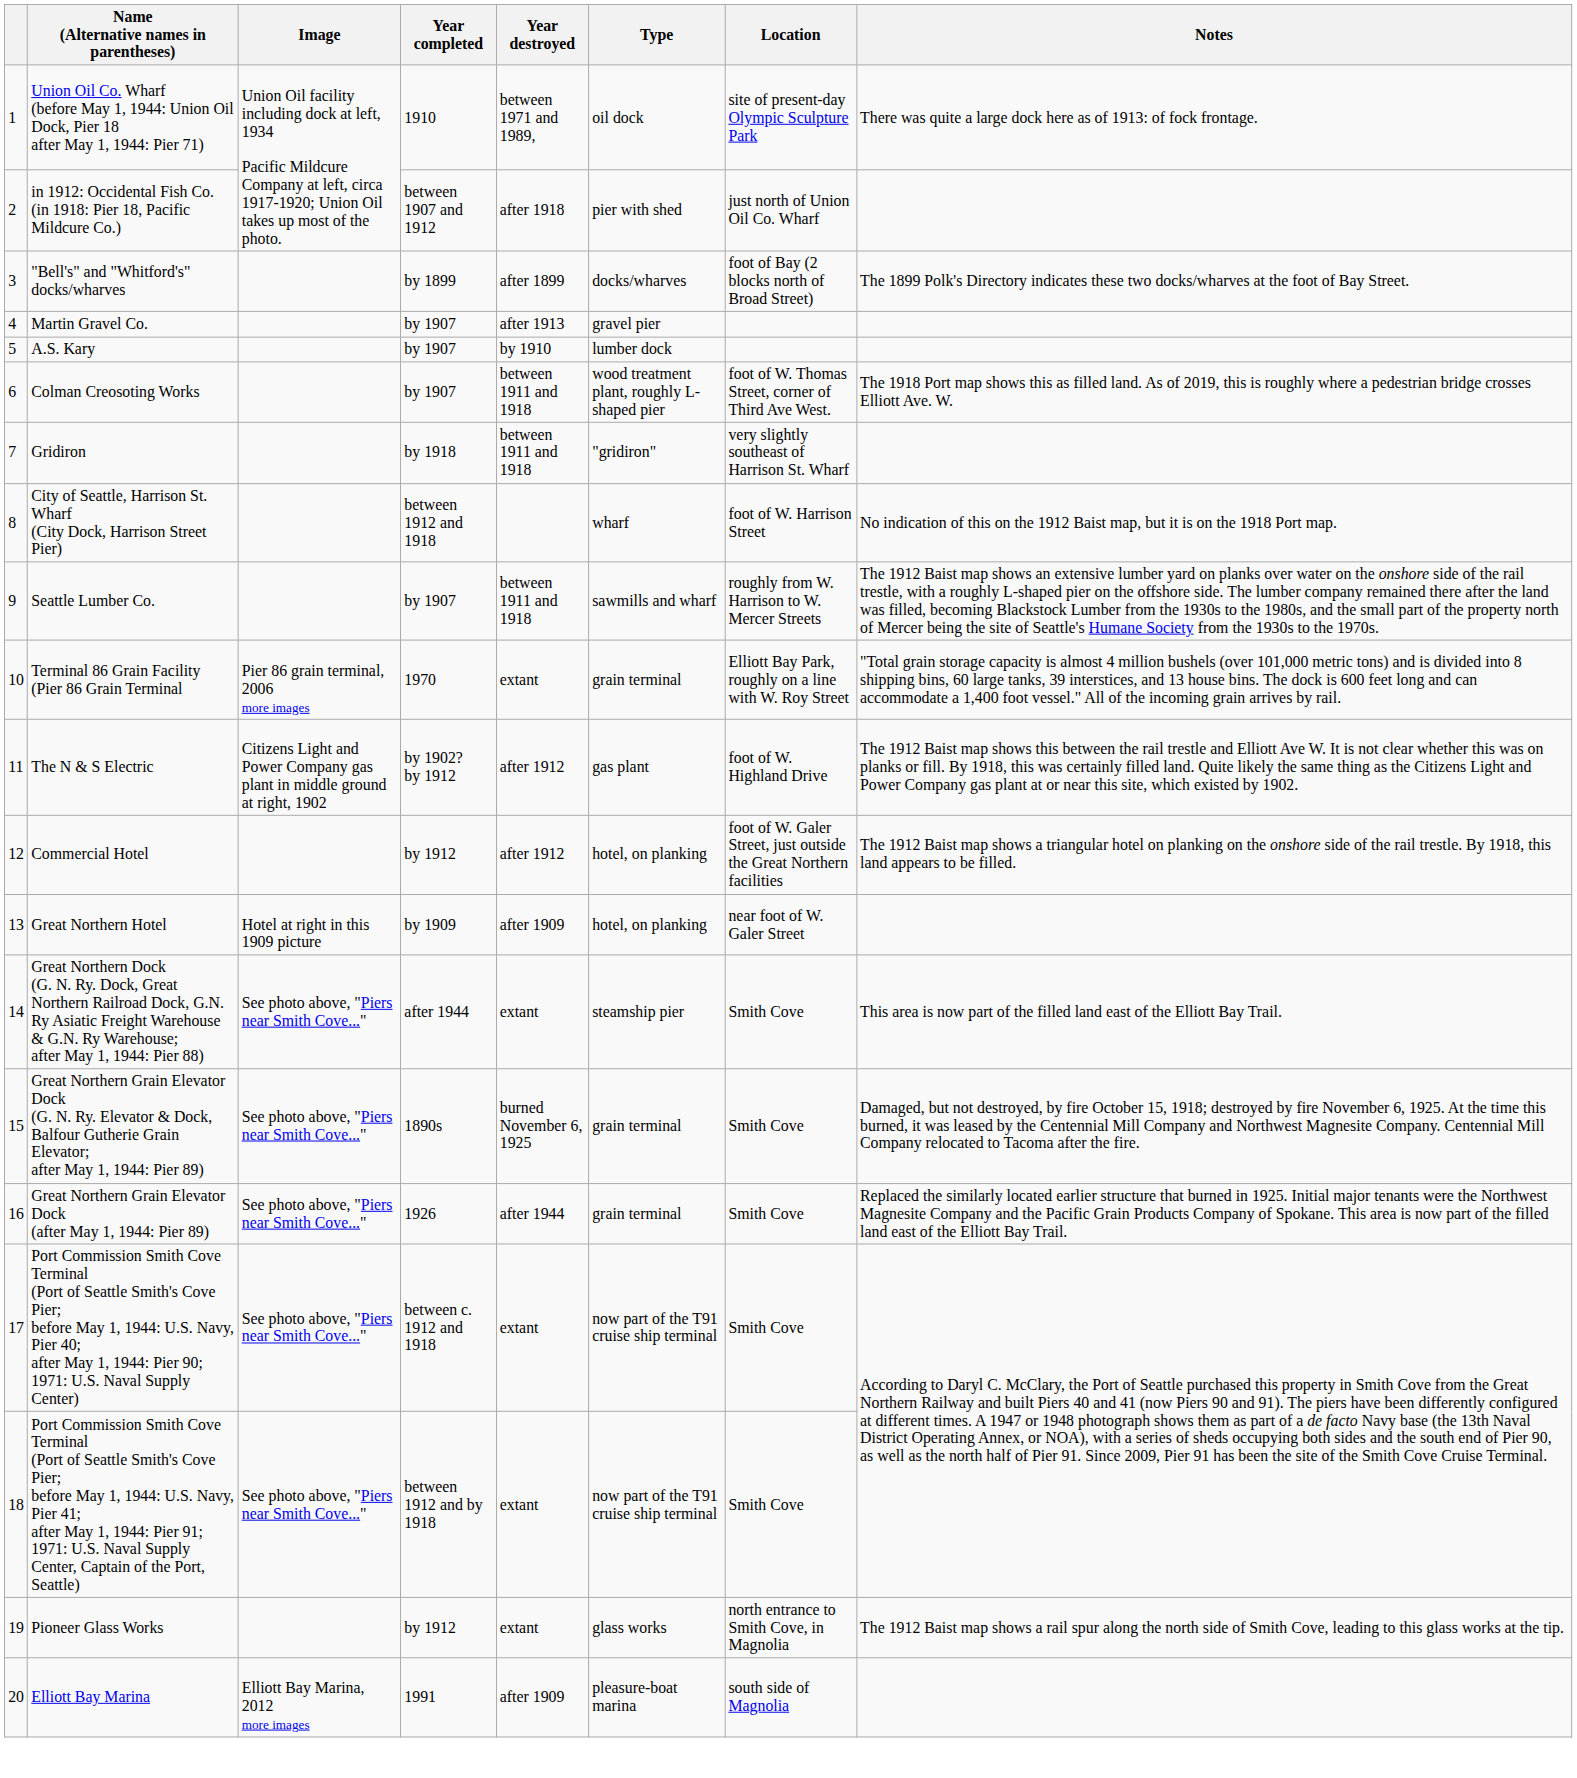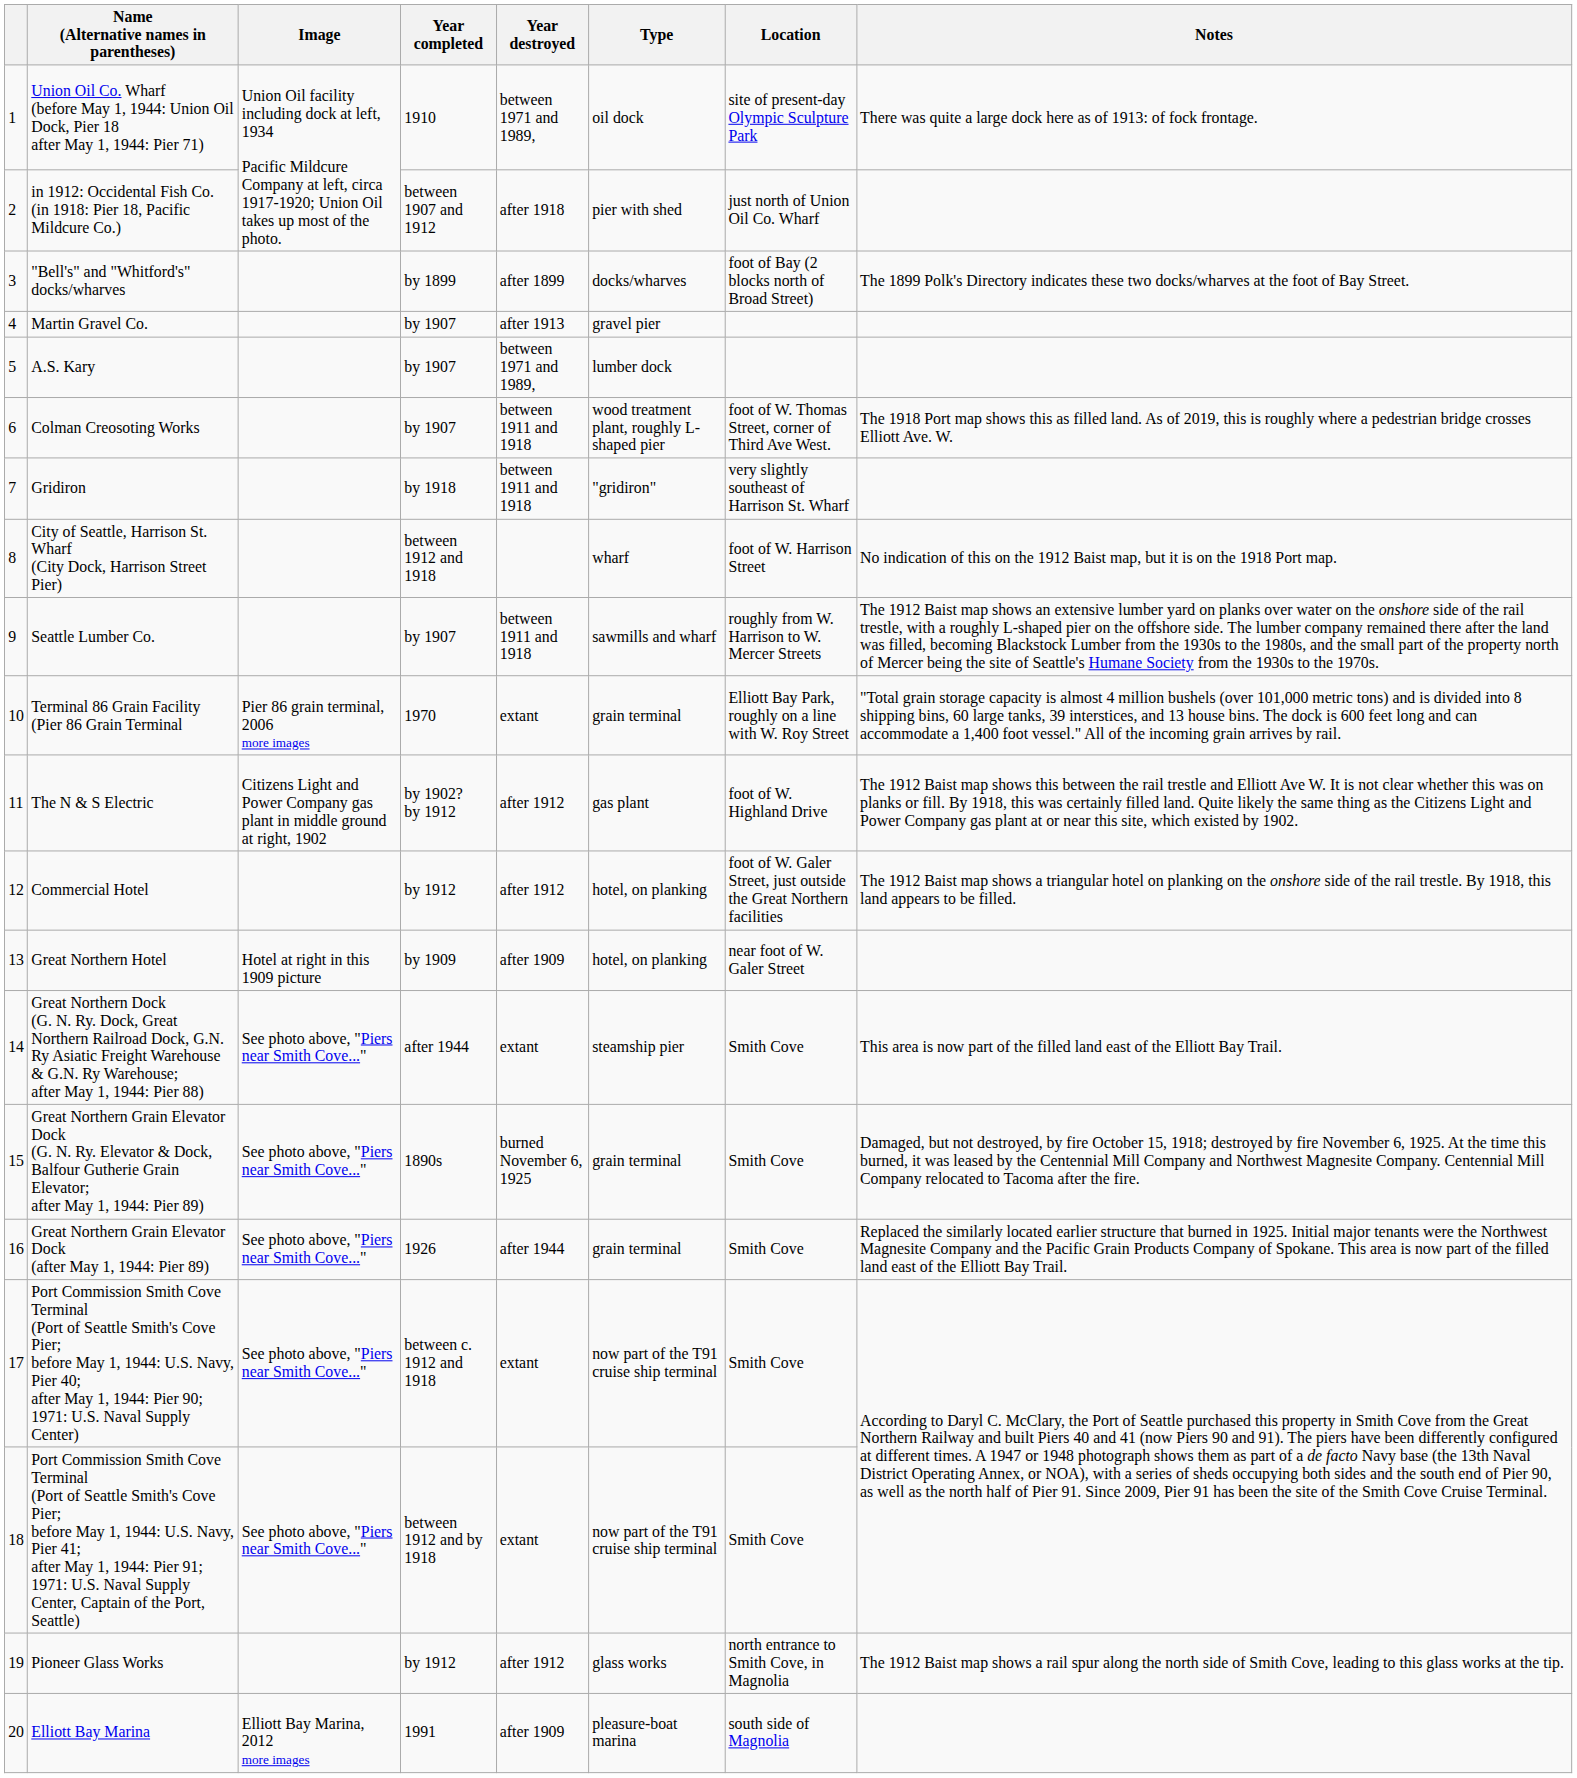A.S. Kary | Year destroyed: by 1910 -> between 1971 and 1989,
Pioneer Glass Works | Year destroyed: extant -> after 1912
